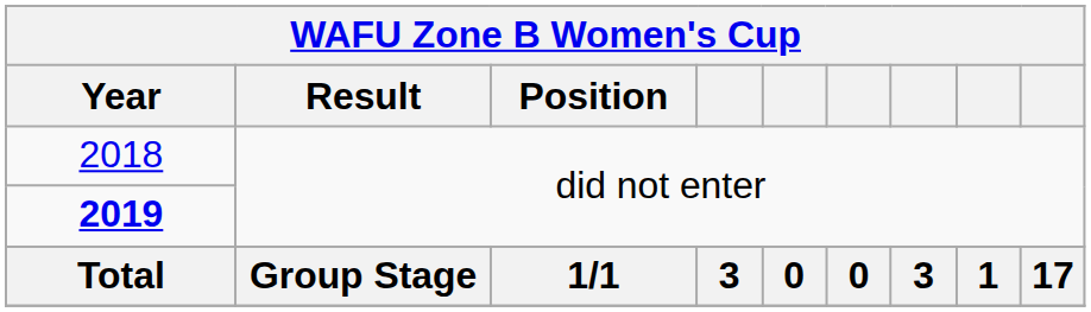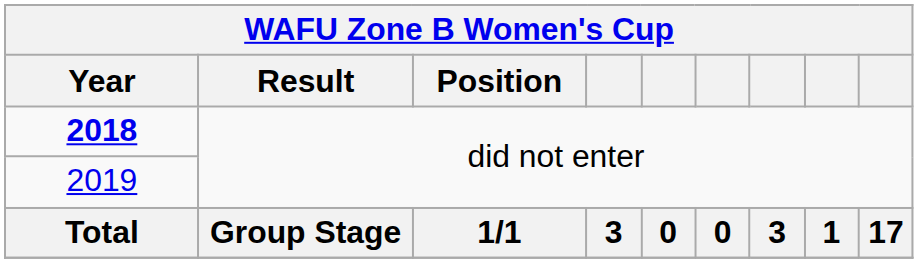2018 | Year: normal -> bold
2019 | Year: bold -> normal
